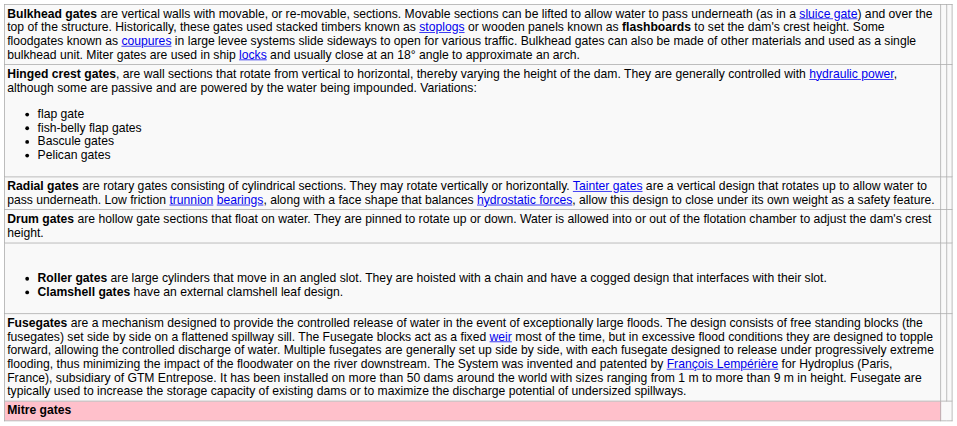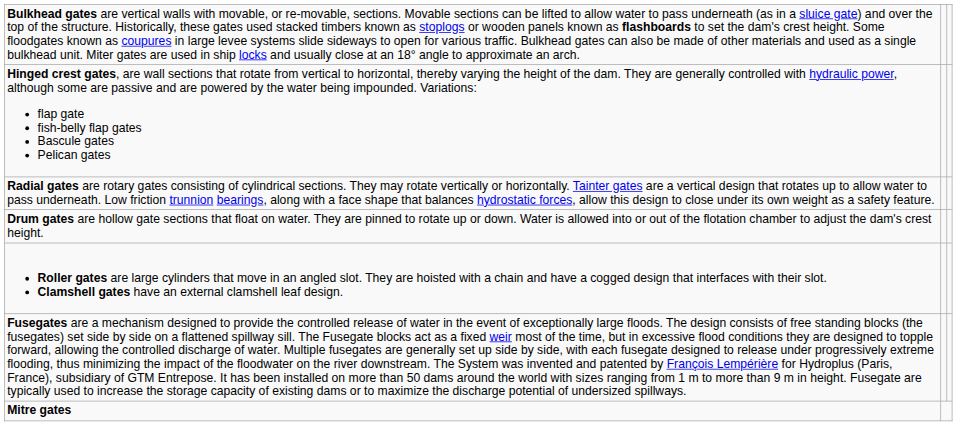Mitre gates | column 1: pink background -> no background
